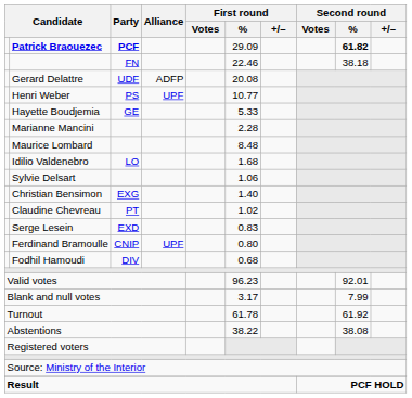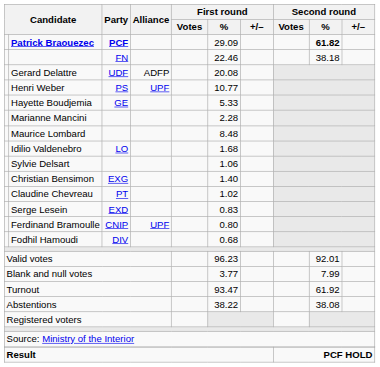Blank and null votes | First round / %: 3.17 -> 3.77
Turnout | First round / %: 61.78 -> 93.47
